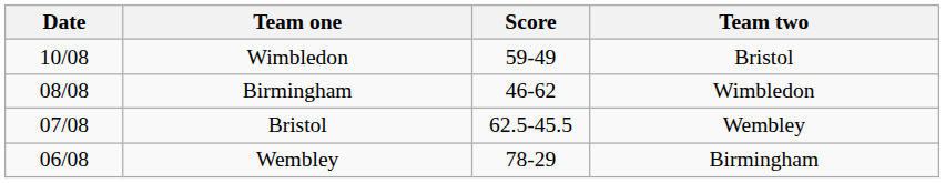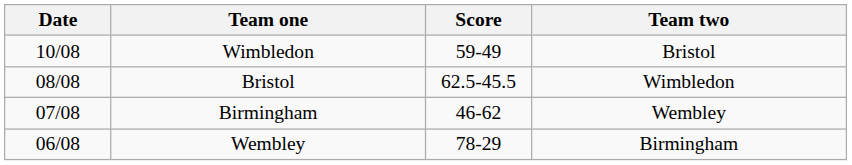row 3 | Team one: Birmingham -> Bristol
row 3 | Score: 46-62 -> 62.5-45.5
row 4 | Team one: Bristol -> Birmingham
row 4 | Score: 62.5-45.5 -> 46-62
